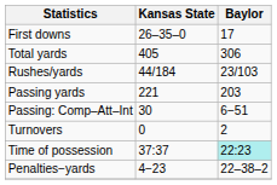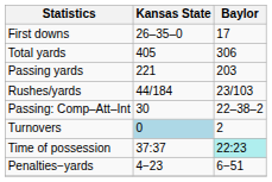rows swapped: Rushes/yards <-> Passing yards
Passing: Comp–Att–Int | Baylor: 6−51 -> 22–38–2
Turnovers | Kansas State: no background -> lightblue background
Penalties−yards | Baylor: 22–38–2 -> 6−51
